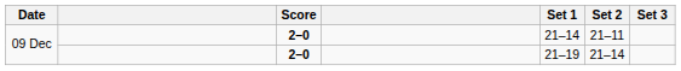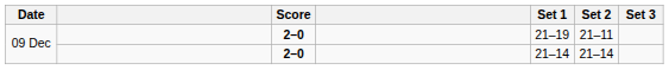row 2 | Set 1: 21–14 -> 21–19
row 3 | Set 1: 21–19 -> 21–14
